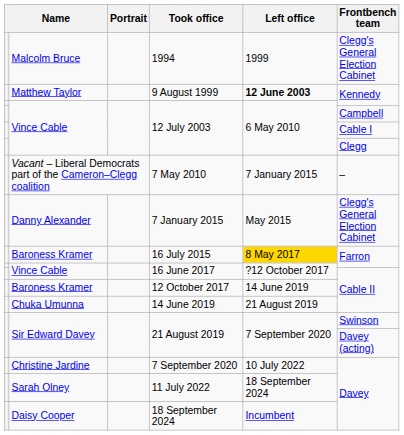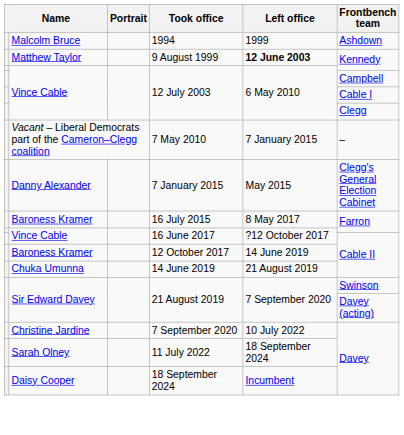1994 | column 6: Clegg's General Election Cabinet -> Ashdown
16 July 2015 | Left office: gold background -> no background
